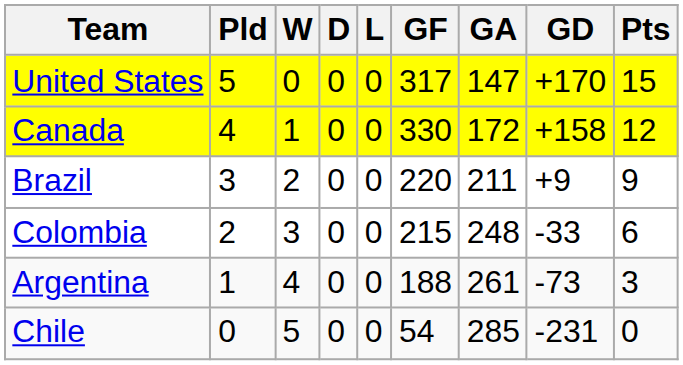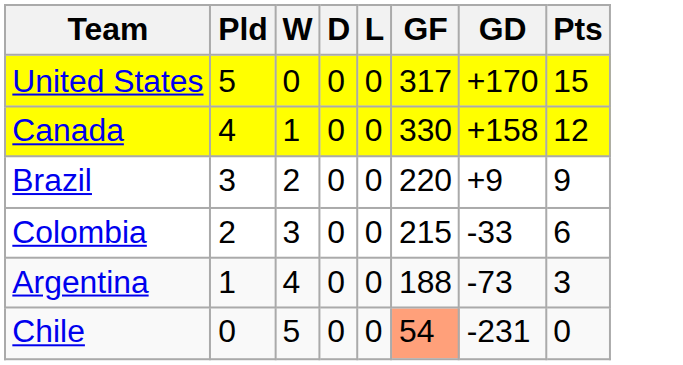- column: GA | 147 | 172 | 211 | 248 | 261 | 285
Chile | GF: no background -> lightsalmon background
